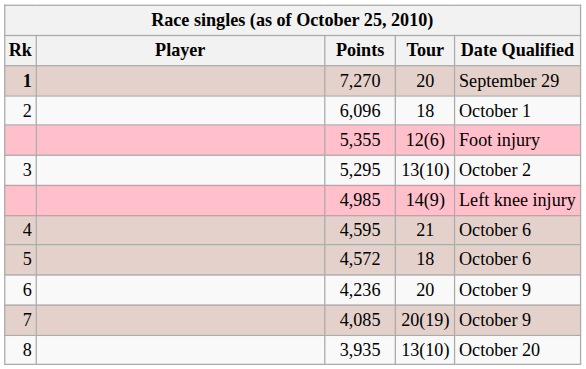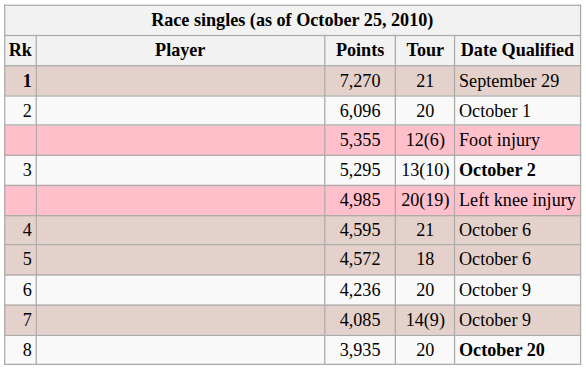7,270 | Tour: 20 -> 21
6,096 | Tour: 18 -> 20
5,295 | Date Qualified: normal -> bold
4,985 | Tour: 14(9) -> 20(19)
4,085 | Tour: 20(19) -> 14(9)
3,935 | Tour: 13(10) -> 20
3,935 | Date Qualified: normal -> bold
